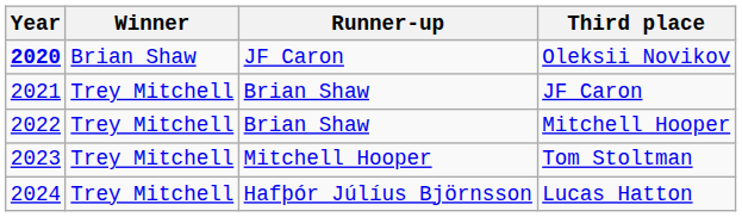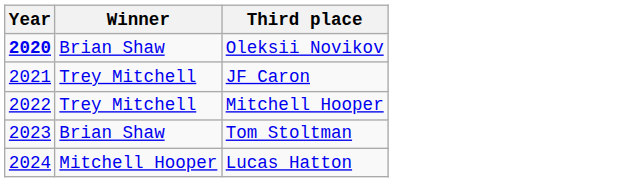- column: Runner-up | JF Caron | Brian Shaw | Brian Shaw | Mitchell Hooper | Hafþór Júlíus Björnsson
Tom Stoltman | Winner: Trey Mitchell -> Brian Shaw
Lucas Hatton | Winner: Trey Mitchell -> Mitchell Hooper
